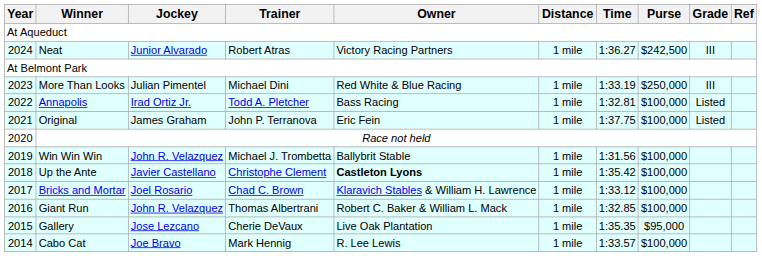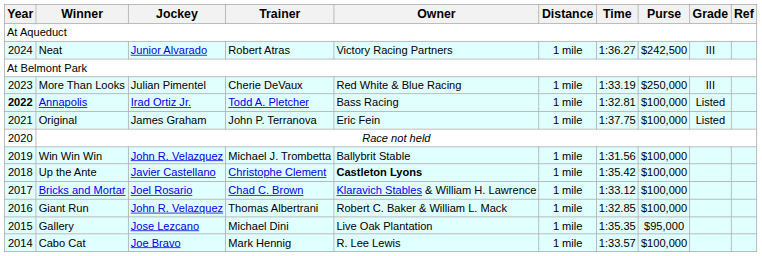More Than Looks | Trainer: Michael Dini -> Cherie DeVaux
Annapolis | Year: normal -> bold
Gallery | Trainer: Cherie DeVaux -> Michael Dini
